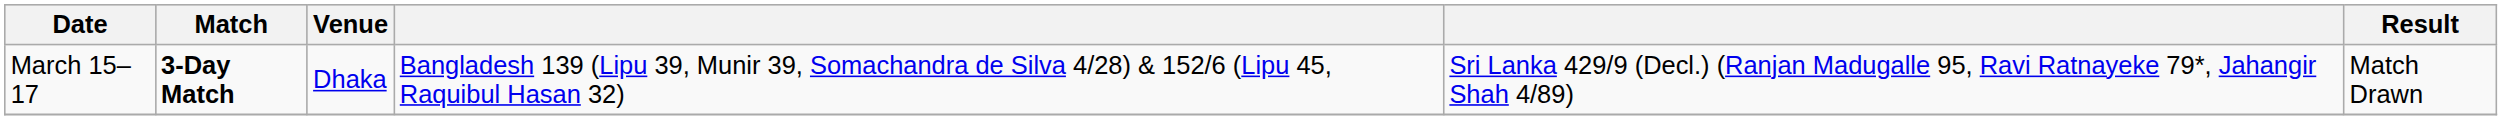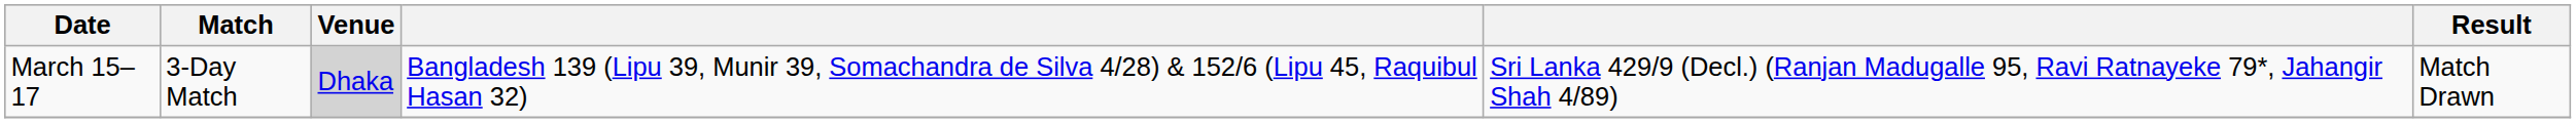March 15–17 | Match: bold -> normal
March 15–17 | Venue: no background -> lightgrey background
